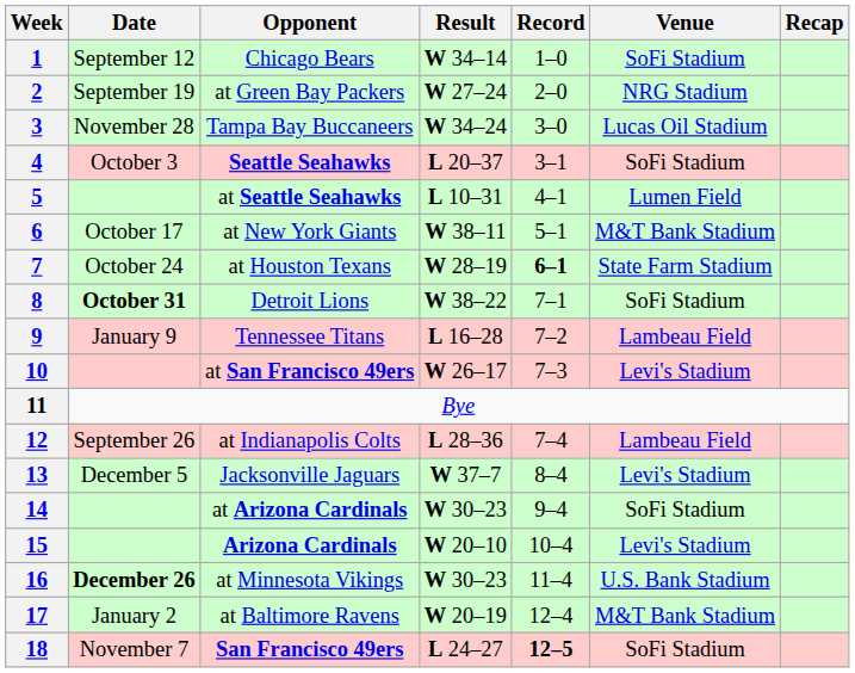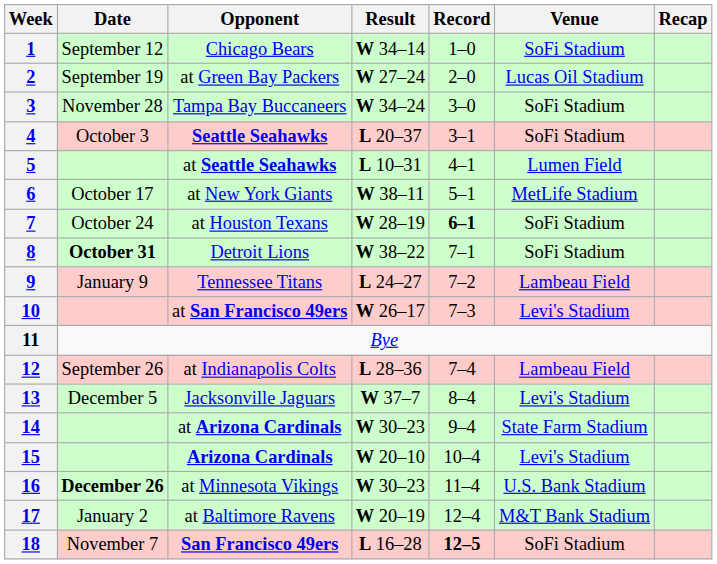2 | Venue: NRG Stadium -> Lucas Oil Stadium
3 | Venue: Lucas Oil Stadium -> SoFi Stadium
6 | Venue: M&T Bank Stadium -> MetLife Stadium
7 | Venue: State Farm Stadium -> SoFi Stadium
9 | Result: L 16–28 -> L 24–27
14 | Venue: SoFi Stadium -> State Farm Stadium
18 | Result: L 24–27 -> L 16–28
